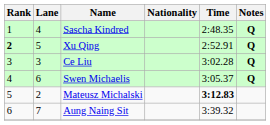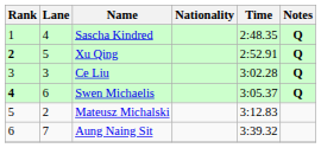Swen Michaelis | Rank: normal -> bold
Mateusz Michalski | Time: bold -> normal
